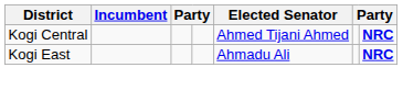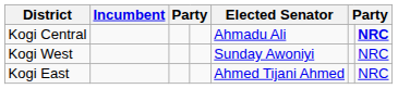Kogi Central | Elected Senator: Ahmed Tijani Ahmed -> Ahmadu Ali
+ row: Kogi West | Sunday Awoniyi | NRC
Kogi East | Elected Senator: Ahmadu Ali -> Ahmed Tijani Ahmed
Kogi East | column 7: bold -> normal
